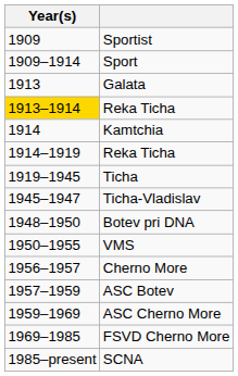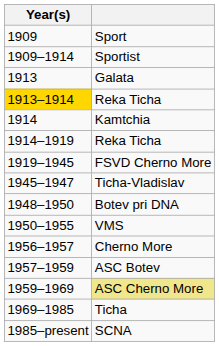row 2 | column 2: Sportist -> Sport
row 3 | column 2: Sport -> Sportist
row 8 | column 2: Ticha -> FSVD Cherno More
row 14 | column 2: no background -> khaki background
row 15 | column 2: FSVD Cherno More -> Ticha
